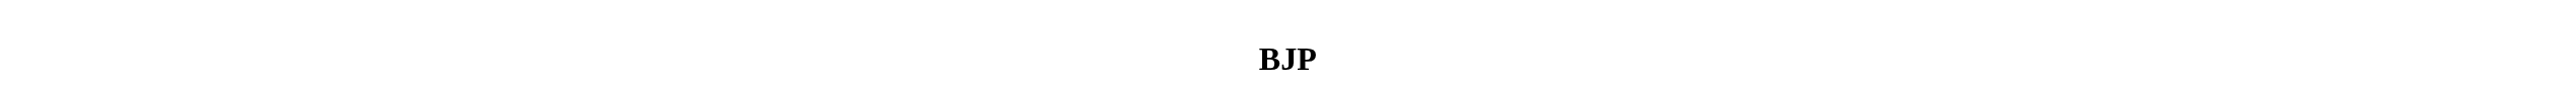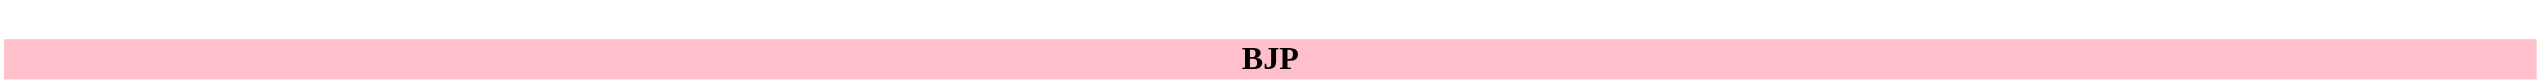row 2 | column 1: no background -> pink background
